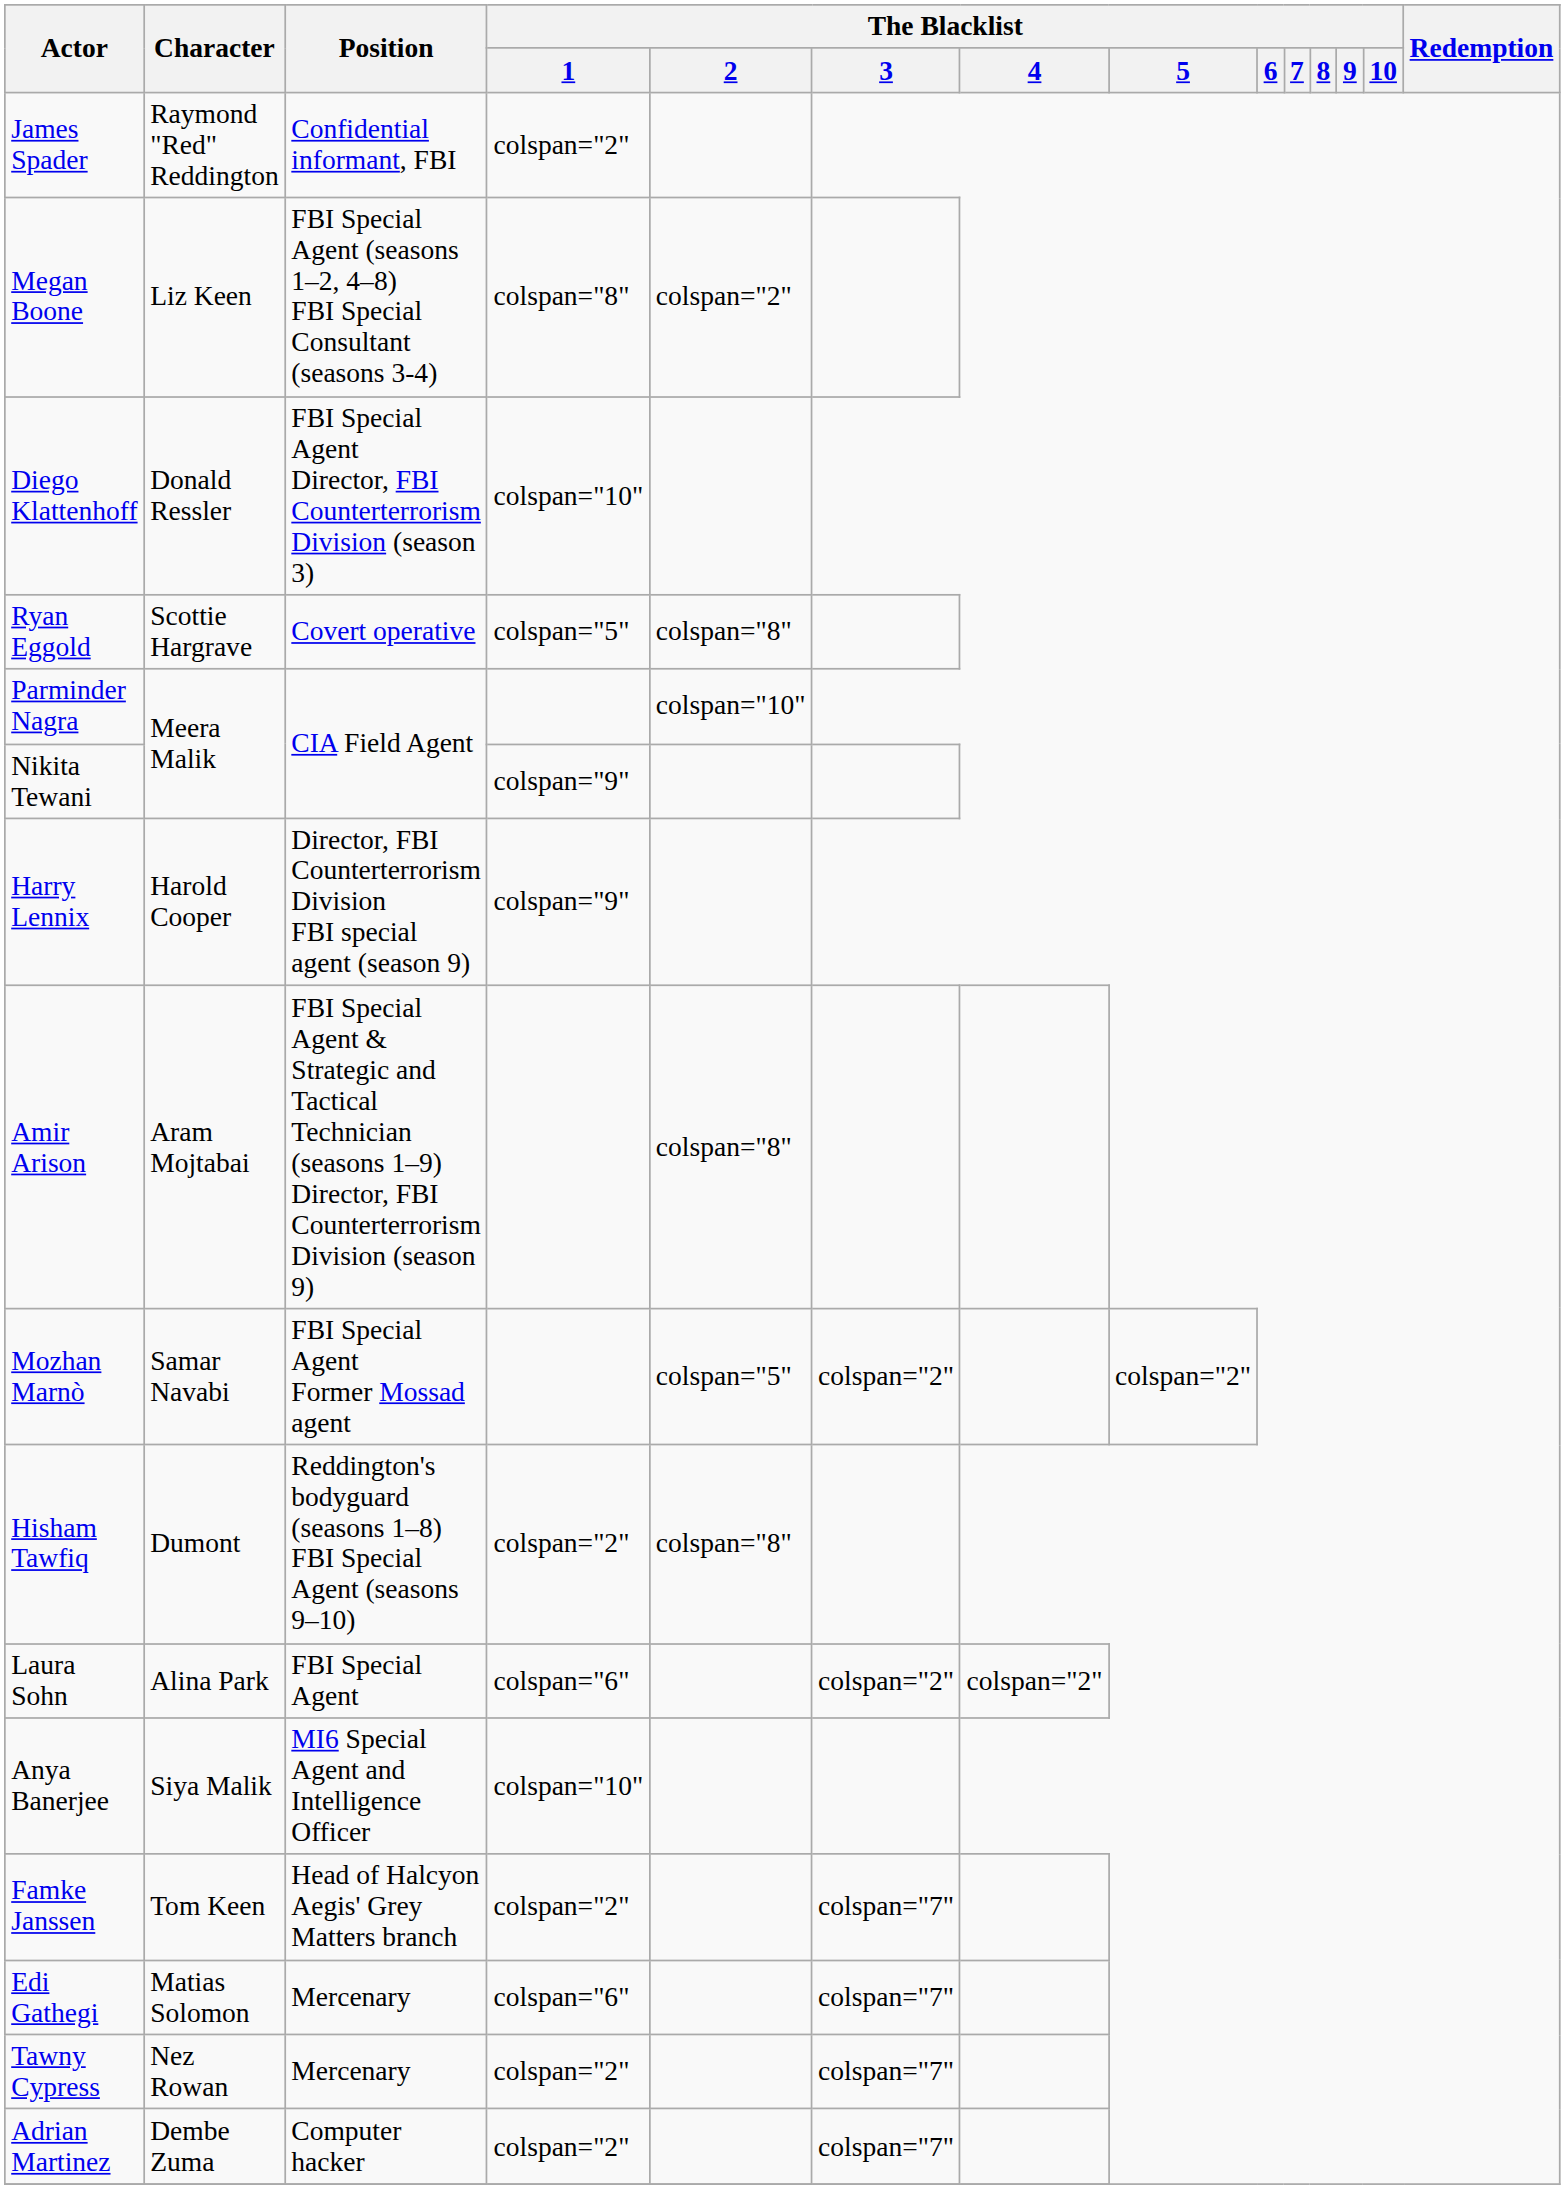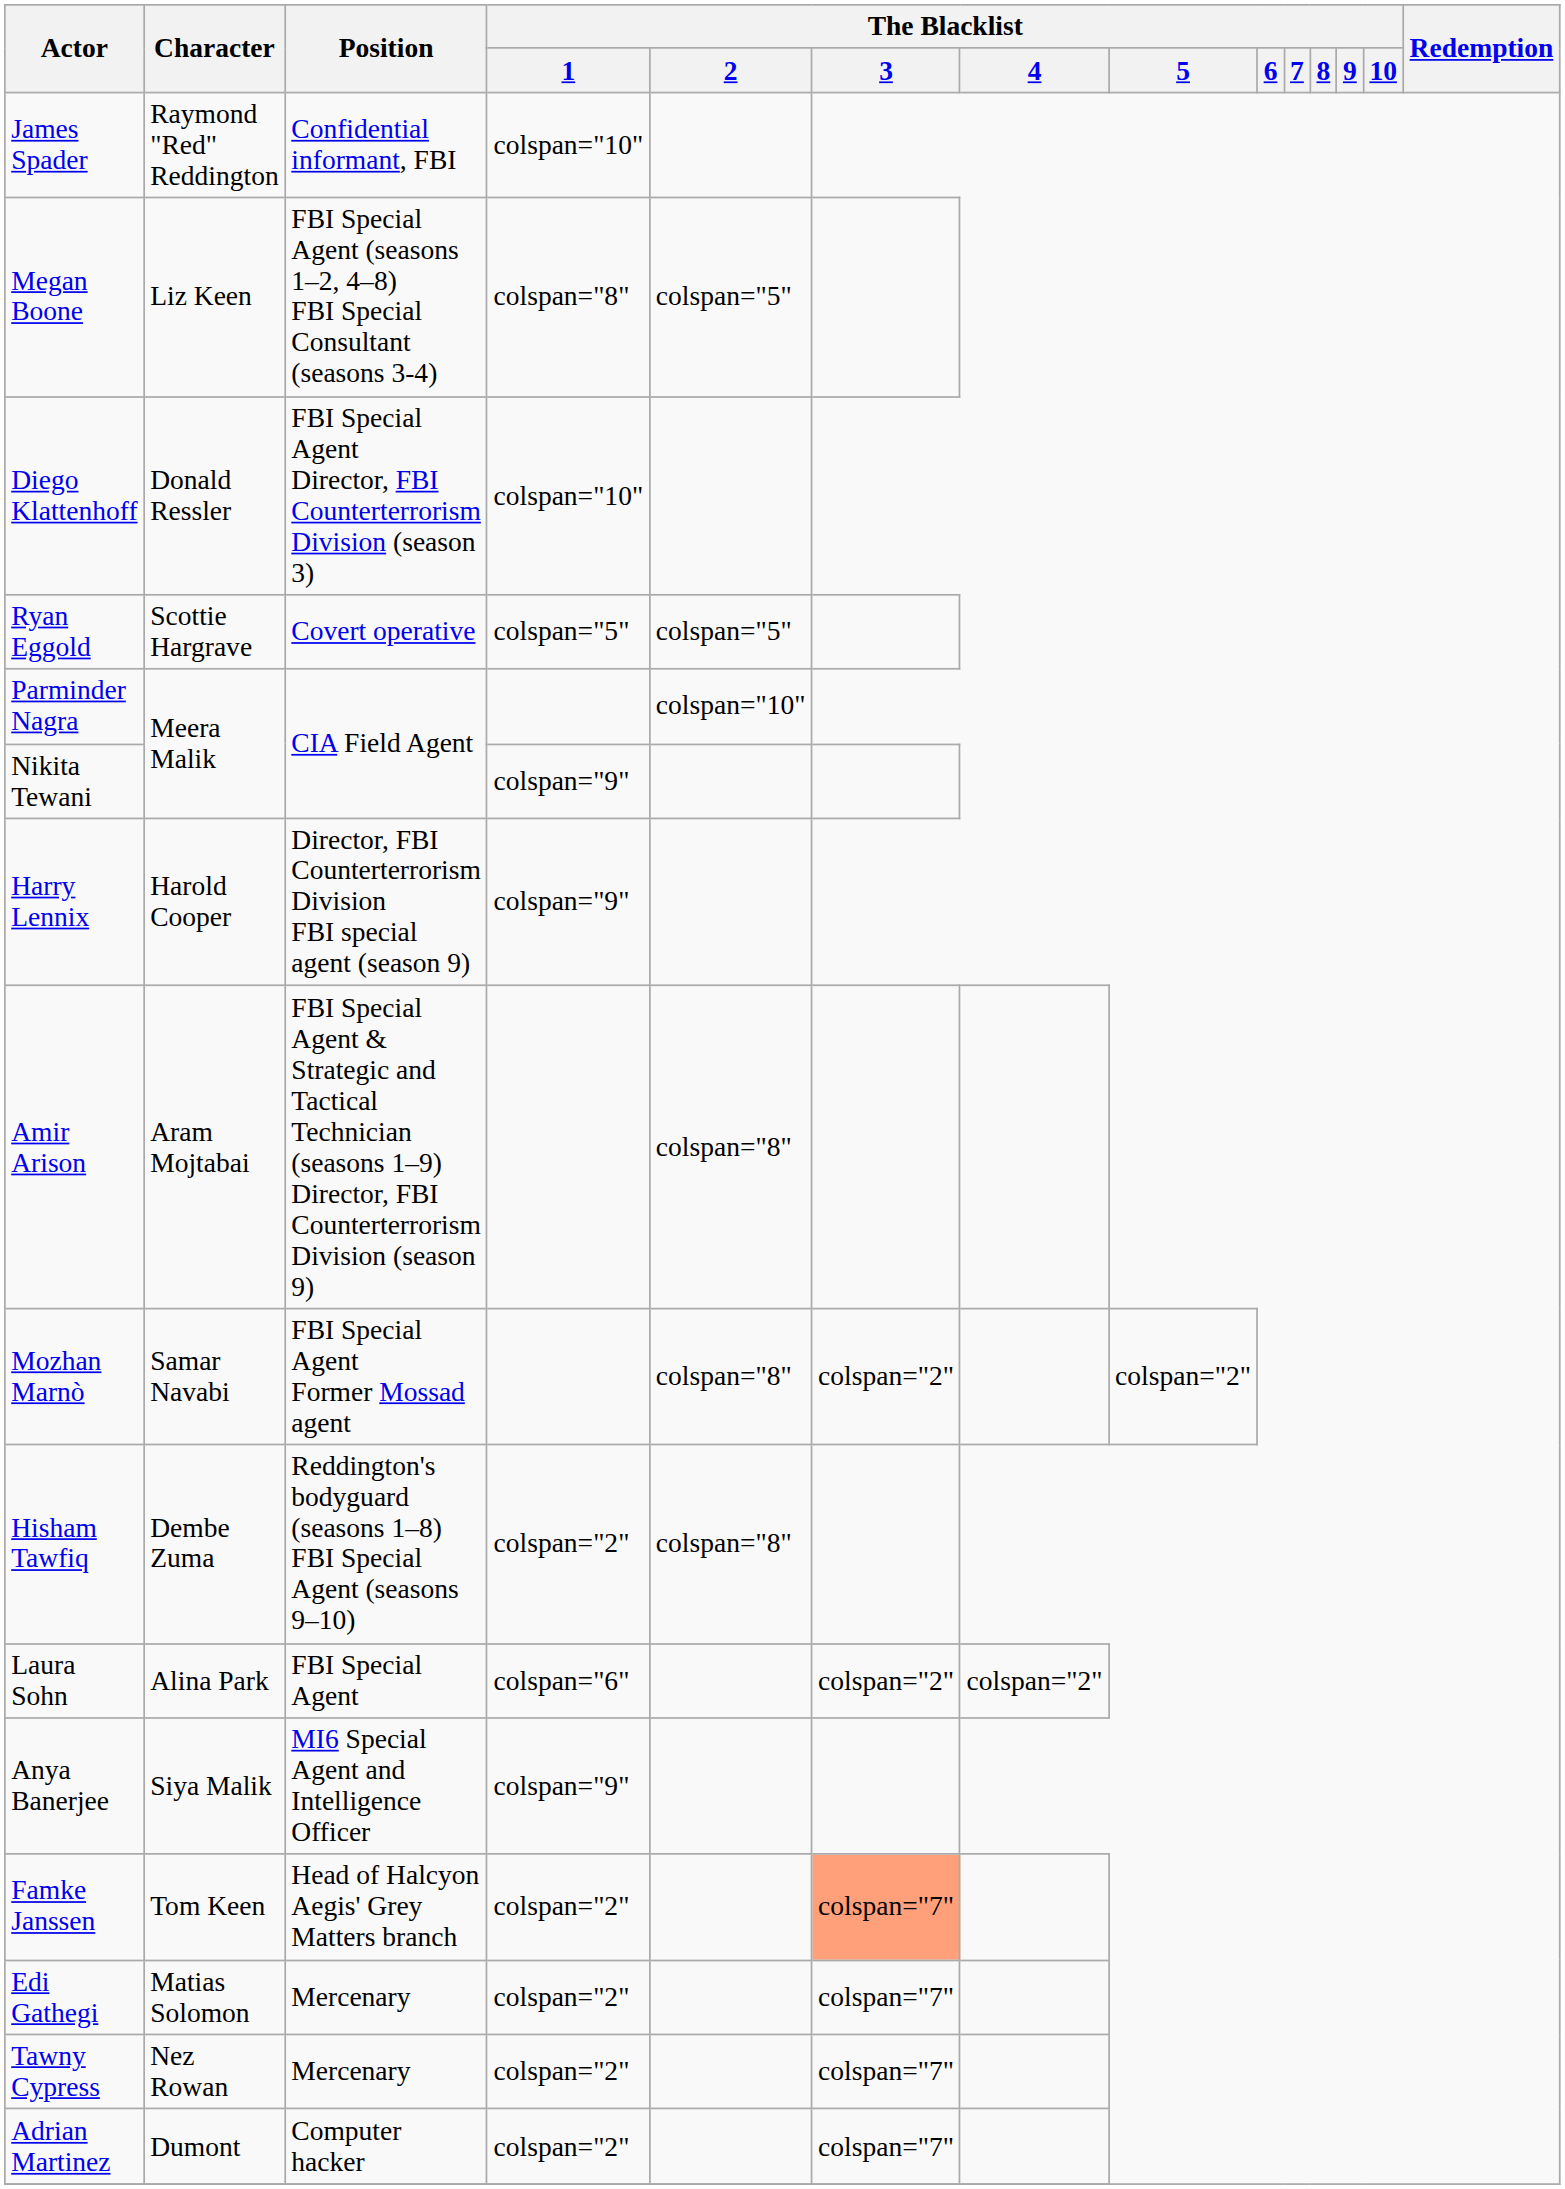James Spader | The Blacklist / 1: colspan="2" -> colspan="10"
Megan Boone | The Blacklist / 2: colspan="2" -> colspan="5"
Ryan Eggold | The Blacklist / 2: colspan="8" -> colspan="5"
Mozhan Marnò | The Blacklist / 2: colspan="5" -> colspan="8"
Hisham Tawfiq | Character: Dumont -> Dembe Zuma
Anya Banerjee | The Blacklist / 1: colspan="10" -> colspan="9"
Famke Janssen | The Blacklist / 3: no background -> lightsalmon background
Edi Gathegi | The Blacklist / 1: colspan="6" -> colspan="2"
Adrian Martinez | Character: Dembe Zuma -> Dumont
